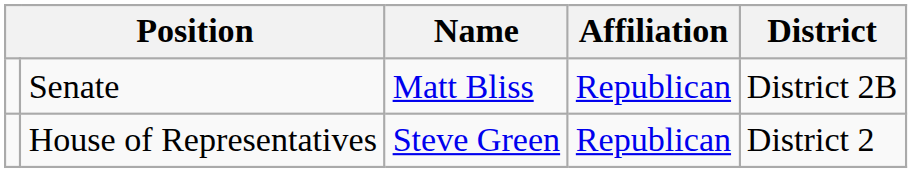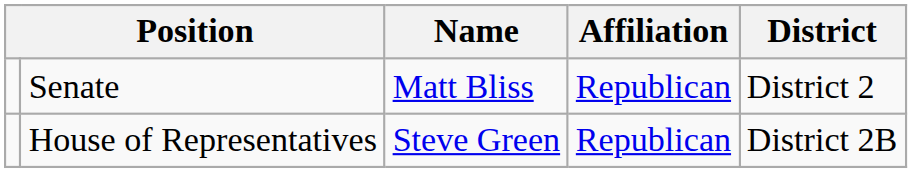Senate | District: District 2B -> District 2
House of Representatives | District: District 2 -> District 2B
